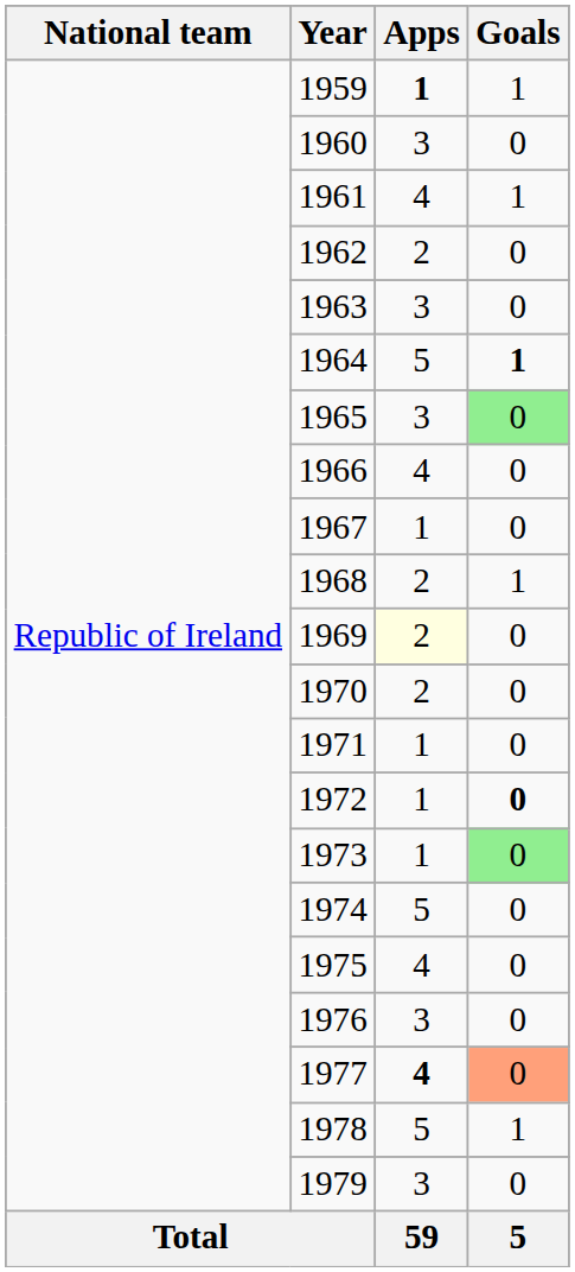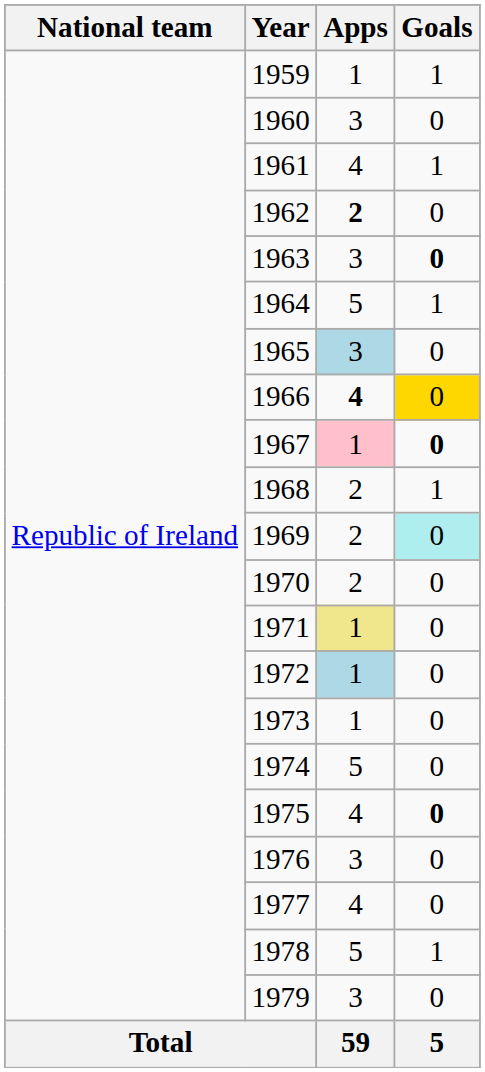1959 | Apps: bold -> normal
1962 | Apps: normal -> bold
1963 | Goals: normal -> bold
1964 | Goals: bold -> normal
1965 | Apps: no background -> lightblue background
1965 | Goals: lightgreen background -> no background
1966 | Apps: normal -> bold
1966 | Goals: no background -> gold background
1967 | Apps: no background -> pink background
1967 | Goals: normal -> bold
1969 | Apps: lightyellow background -> no background
1969 | Goals: no background -> paleturquoise background
1971 | Apps: no background -> khaki background
1972 | Apps: no background -> lightblue background
1972 | Goals: bold -> normal
1973 | Goals: lightgreen background -> no background
1975 | Goals: normal -> bold
1977 | Apps: bold -> normal
1977 | Goals: lightsalmon background -> no background
